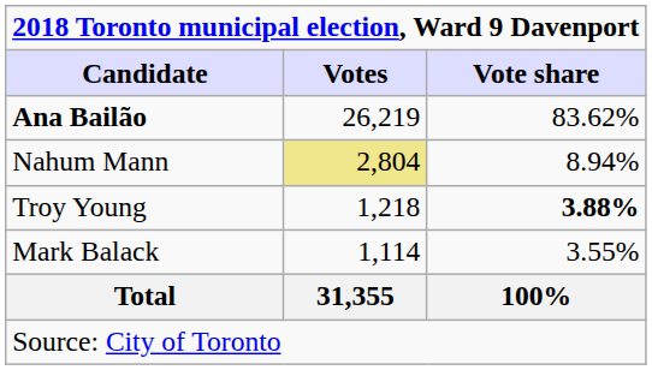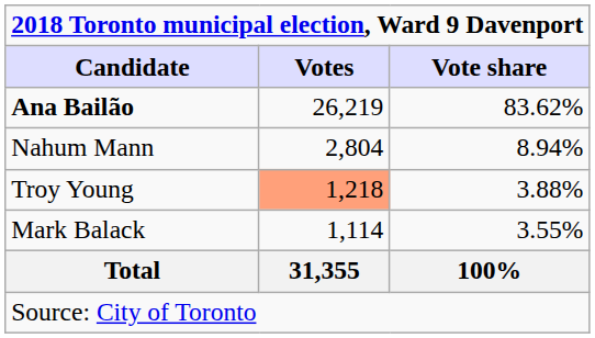Nahum Mann | Votes: khaki background -> no background
Troy Young | Votes: no background -> lightsalmon background
Troy Young | Vote share: bold -> normal
